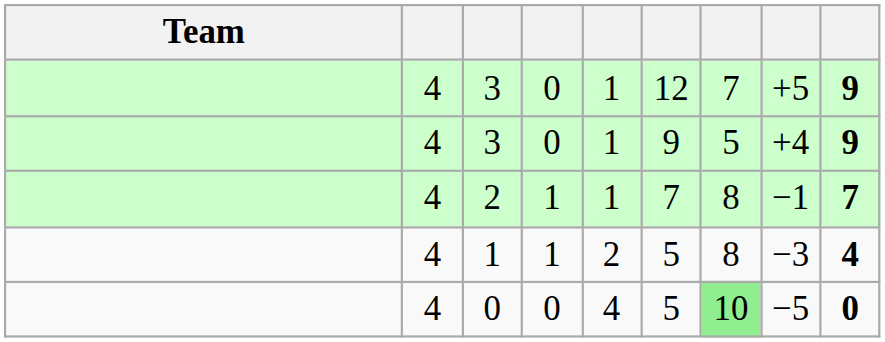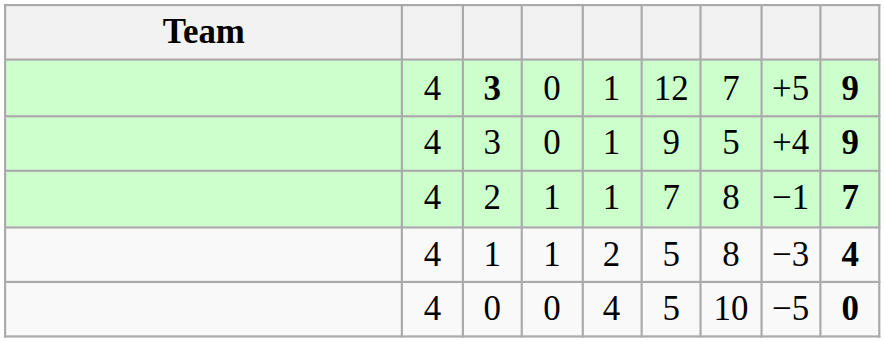row 2 | column 3: normal -> bold
row 6 | column 7: lightgreen background -> no background
